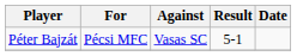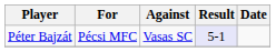Péter Bajzát | Result: no background -> lavender background
